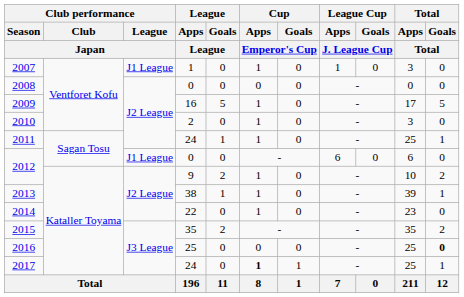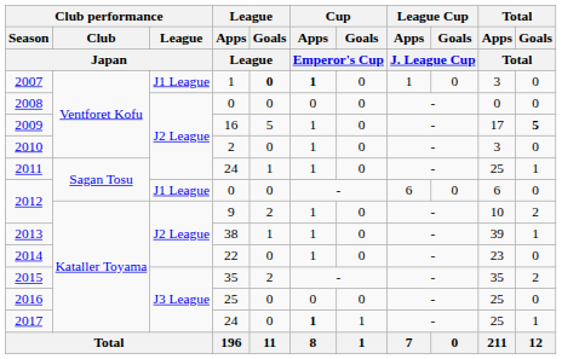2007 | League / Goals / League: normal -> bold
2007 | Cup / Apps / Emperor's Cup: normal -> bold
2009 | Total / Goals / Total: normal -> bold
2016 | Total / Goals / Total: bold -> normal
